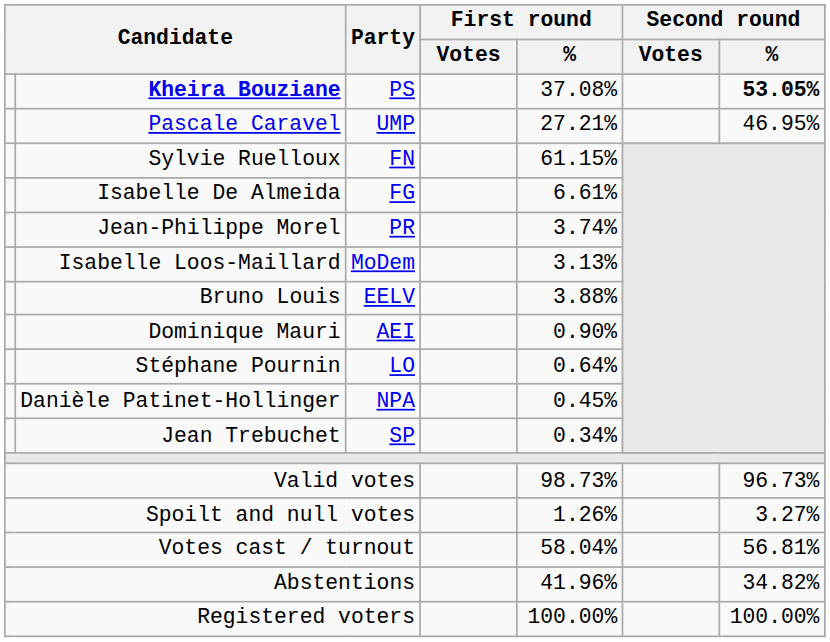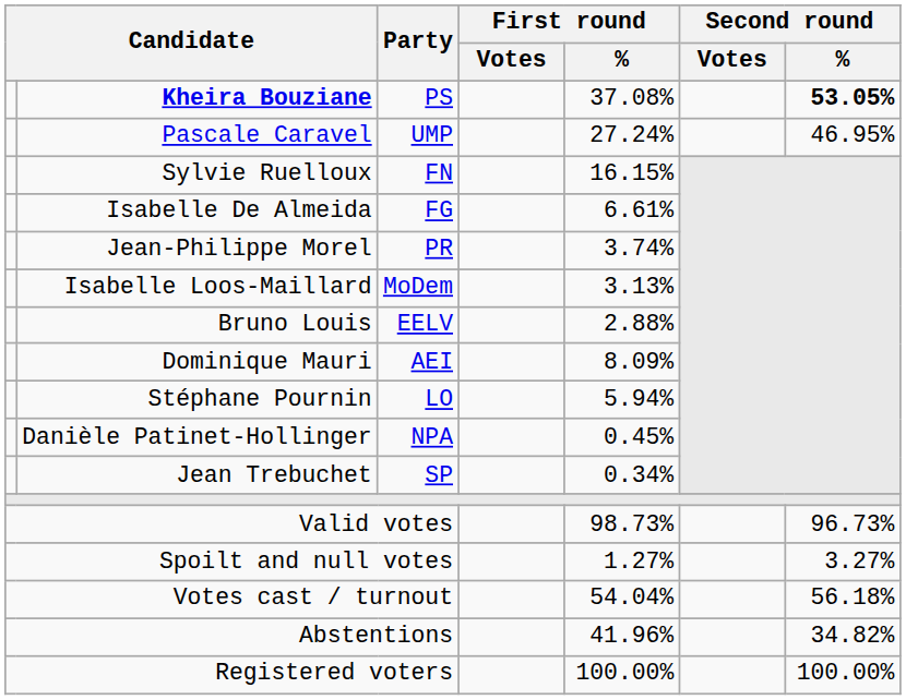Pascale Caravel | First round / %: 27.21% -> 27.24%
Sylvie Ruelloux | First round / %: 61.15% -> 16.15%
Bruno Louis | First round / %: 3.88% -> 2.88%
Dominique Mauri | First round / %: 0.90% -> 8.09%
Stéphane Pournin | First round / %: 0.64% -> 5.94%
Spoilt and null votes | First round / %: 1.26% -> 1.27%
Votes cast / turnout | First round / %: 58.04% -> 54.04%
Votes cast / turnout | Second round / %: 56.81% -> 56.18%
